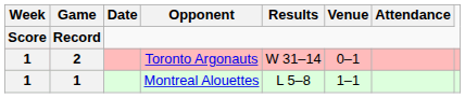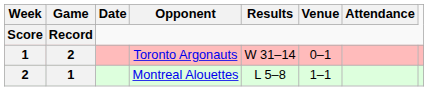Montreal Alouettes | Week / Score: 1 -> 2
